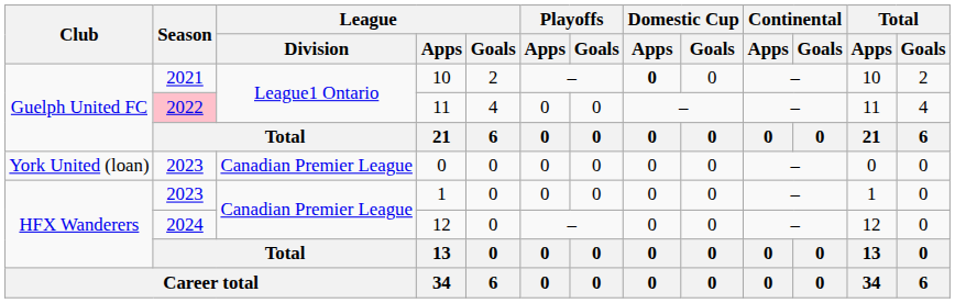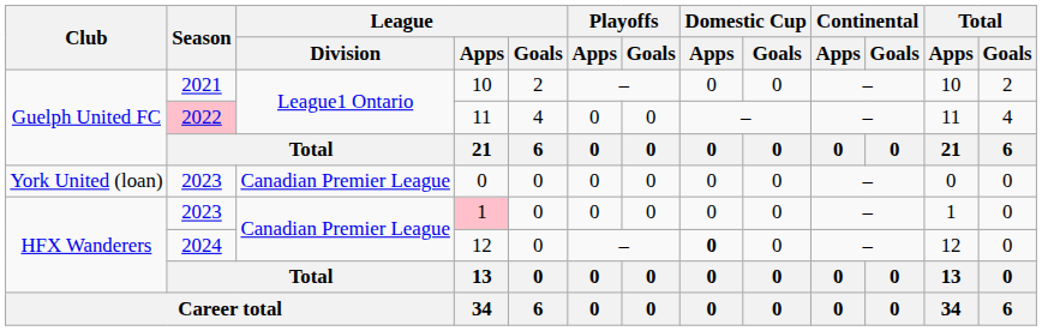row 3 | Domestic Cup / Apps: bold -> normal
row 7 | League / Apps: no background -> pink background
row 8 | Domestic Cup / Apps: normal -> bold
